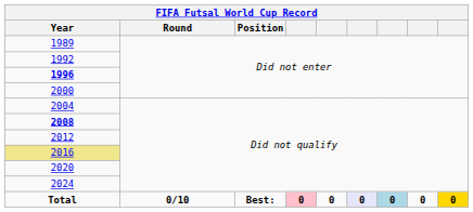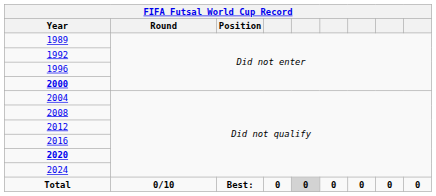1996 | Year: bold -> normal
2000 | Year: normal -> bold
2008 | Year: bold -> normal
2016 | Year: khaki background -> no background
2020 | Year: normal -> bold
Total | column 4: pink background -> no background
Total | column 5: no background -> lightgrey background
Total | column 6: lavender background -> no background
Total | column 7: lightblue background -> no background
Total | column 9: gold background -> no background
